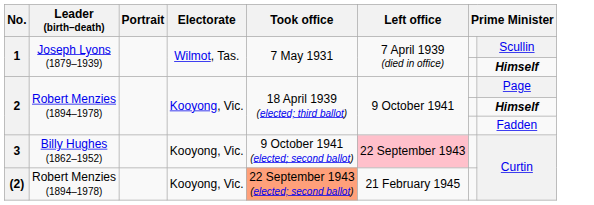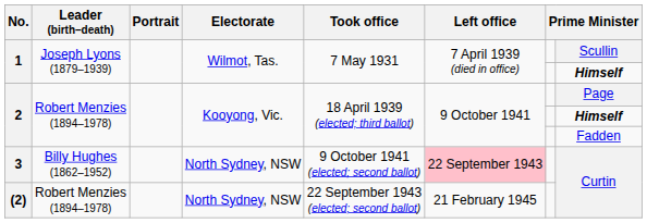3 | Electorate: Kooyong, Vic. -> North Sydney, NSW
(2) | Electorate: Kooyong, Vic. -> North Sydney, NSW
(2) | Took office: lightsalmon background -> no background
